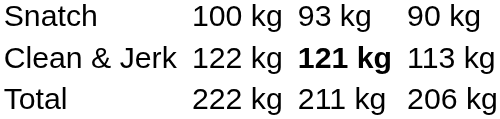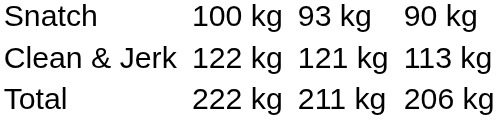Clean & Jerk | column 3: bold -> normal
